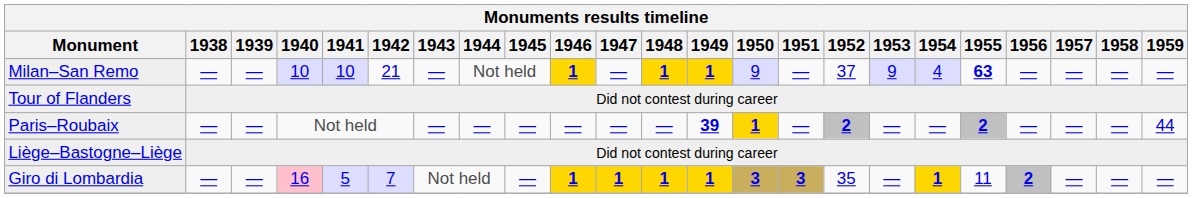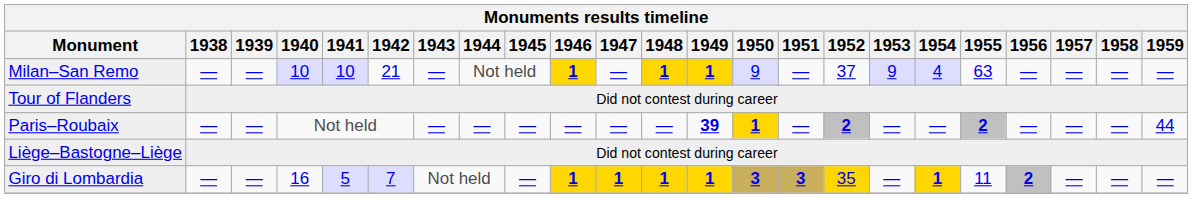Milan–San Remo | 1955: bold -> normal
Giro di Lombardia | 1940: pink background -> no background
Giro di Lombardia | 1952: no background -> gold background
